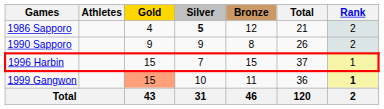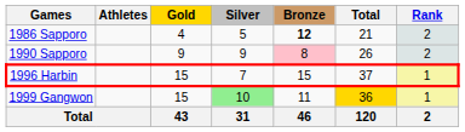1986 Sapporo | Silver: bold -> normal
1986 Sapporo | Bronze: normal -> bold
1990 Sapporo | Bronze: no background -> pink background
1999 Gangwon | Gold: lightsalmon background -> no background
1999 Gangwon | Silver: no background -> lightgreen background
1999 Gangwon | Total: no background -> gold background
1999 Gangwon | Rank: bold -> normal
